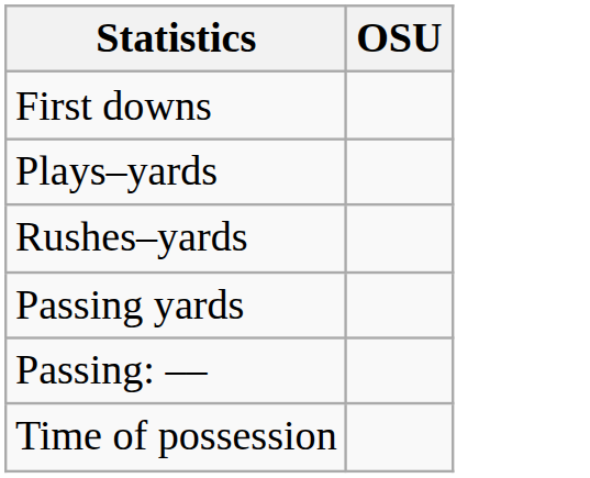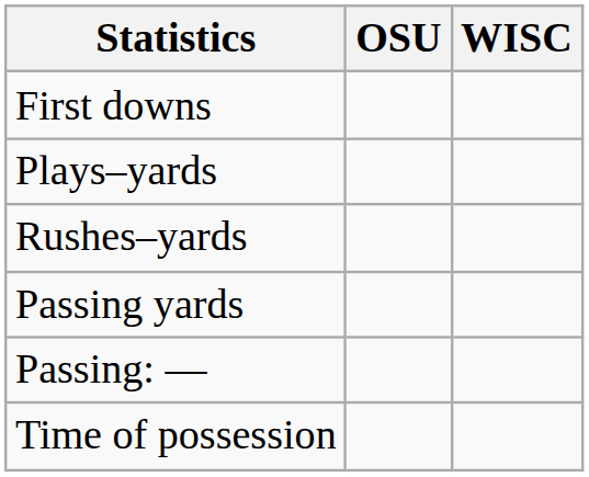+ column: WISC
